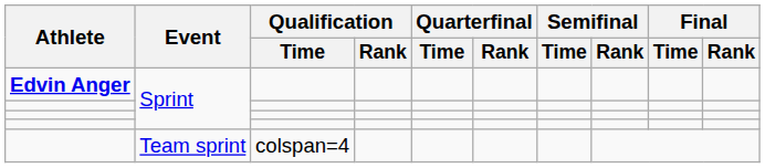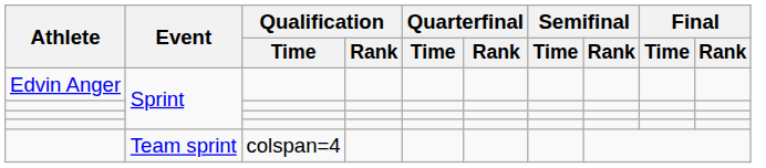Edvin Anger | Athlete: bold -> normal
